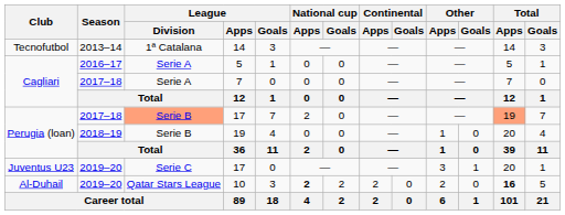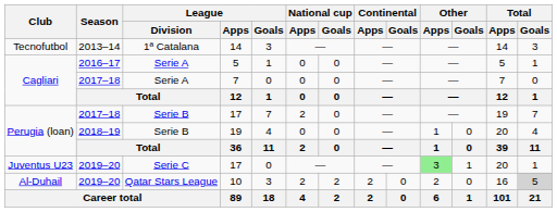Perugia (loan) / 17 | League / Division: lightsalmon background -> no background
Perugia (loan) / 17 | Total / Apps: lightsalmon background -> no background
Juventus U23 / 17 | Other / Apps: no background -> lightgreen background
10 | National cup / Apps: bold -> normal
10 | Total / Apps: bold -> normal
10 | Total / Goals: no background -> lightgrey background
